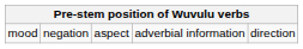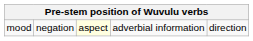mood | column 3: no background -> lightyellow background
